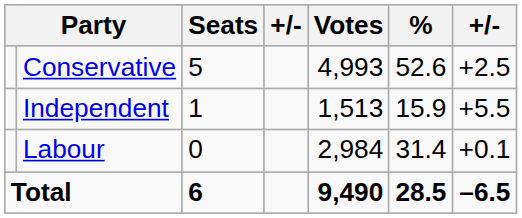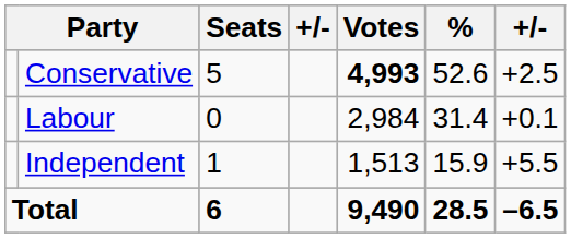Conservative | Votes: normal -> bold
rows swapped: Independent <-> Labour
